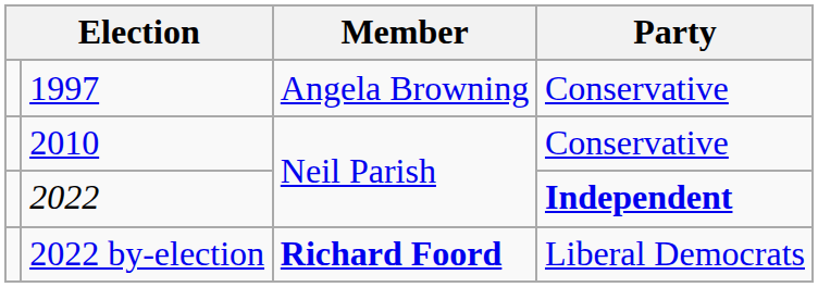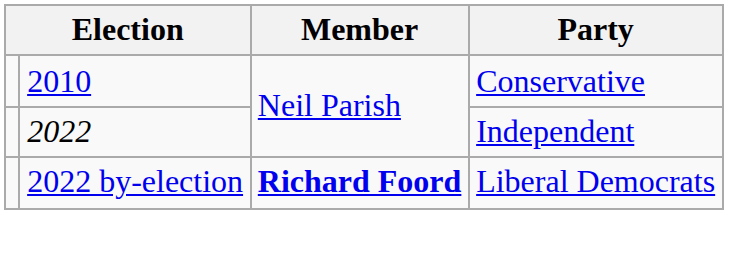- row: 1997 | Angela Browning | Conservative
2022 | Party: bold -> normal
